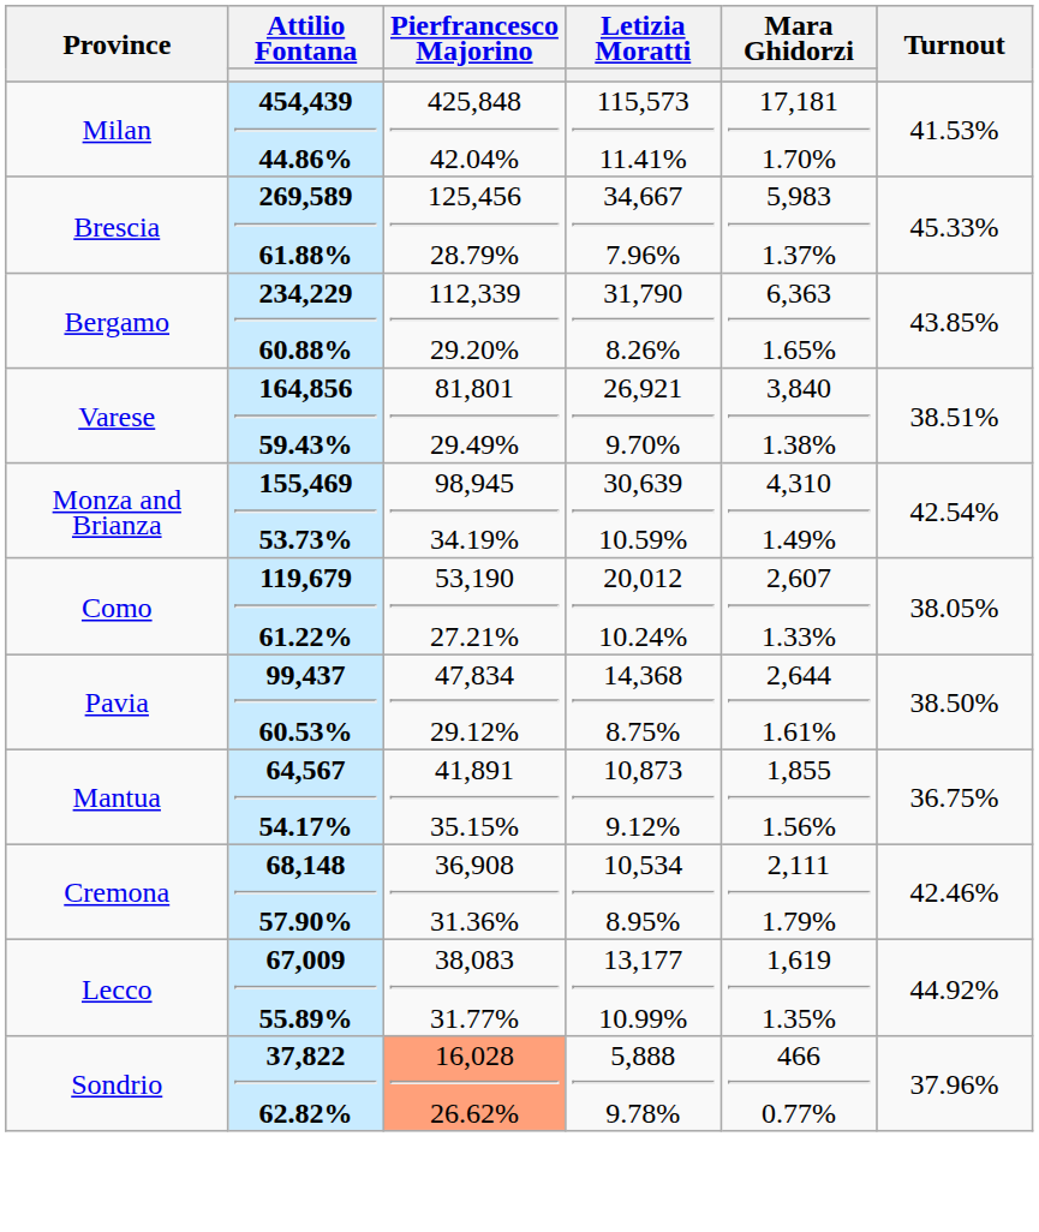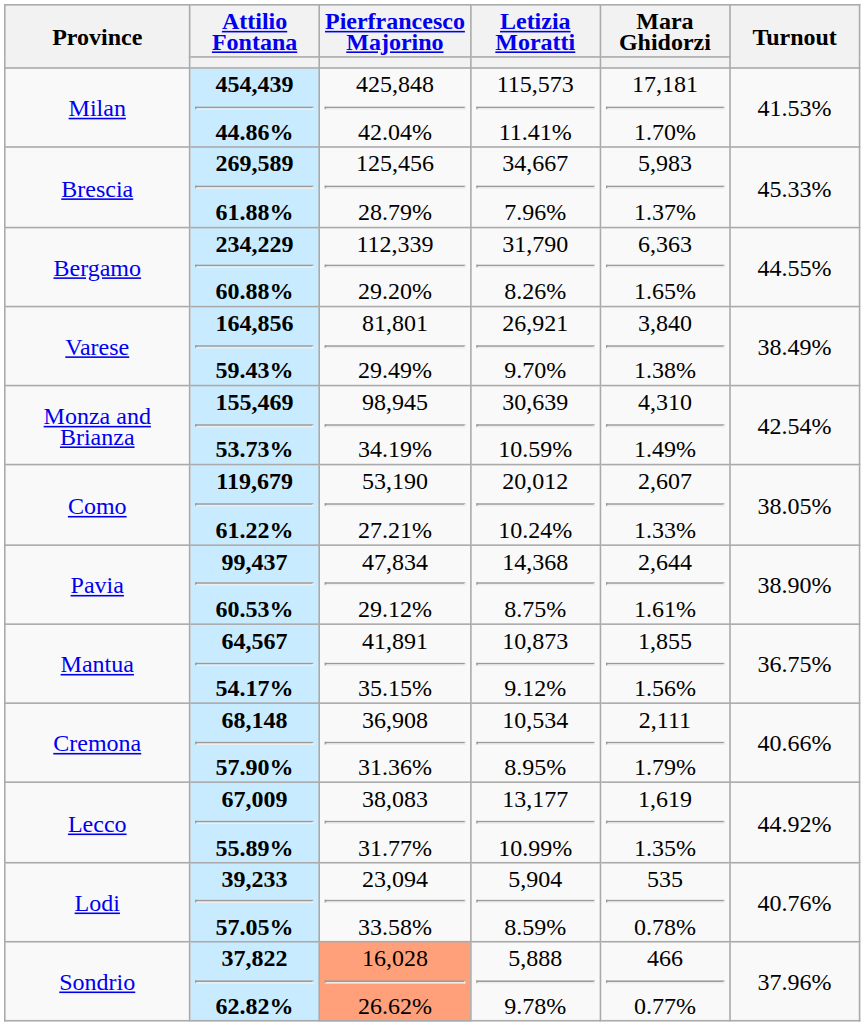Bergamo | Turnout: 43.85% -> 44.55%
Varese | Turnout: 38.51% -> 38.49%
Pavia | Turnout: 38.50% -> 38.90%
Cremona | Turnout: 42.46% -> 40.66%
+ row: Lodi | 39,233 57.05% | 23,094 33.58% | 5,904 8.59% | 535 0.78% | 40.76%
